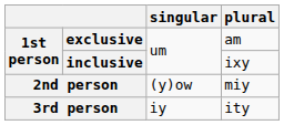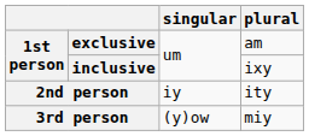2nd person | singular: (y)ow -> iy
2nd person | plural: miy -> ity
3rd person | singular: iy -> (y)ow
3rd person | plural: ity -> miy
